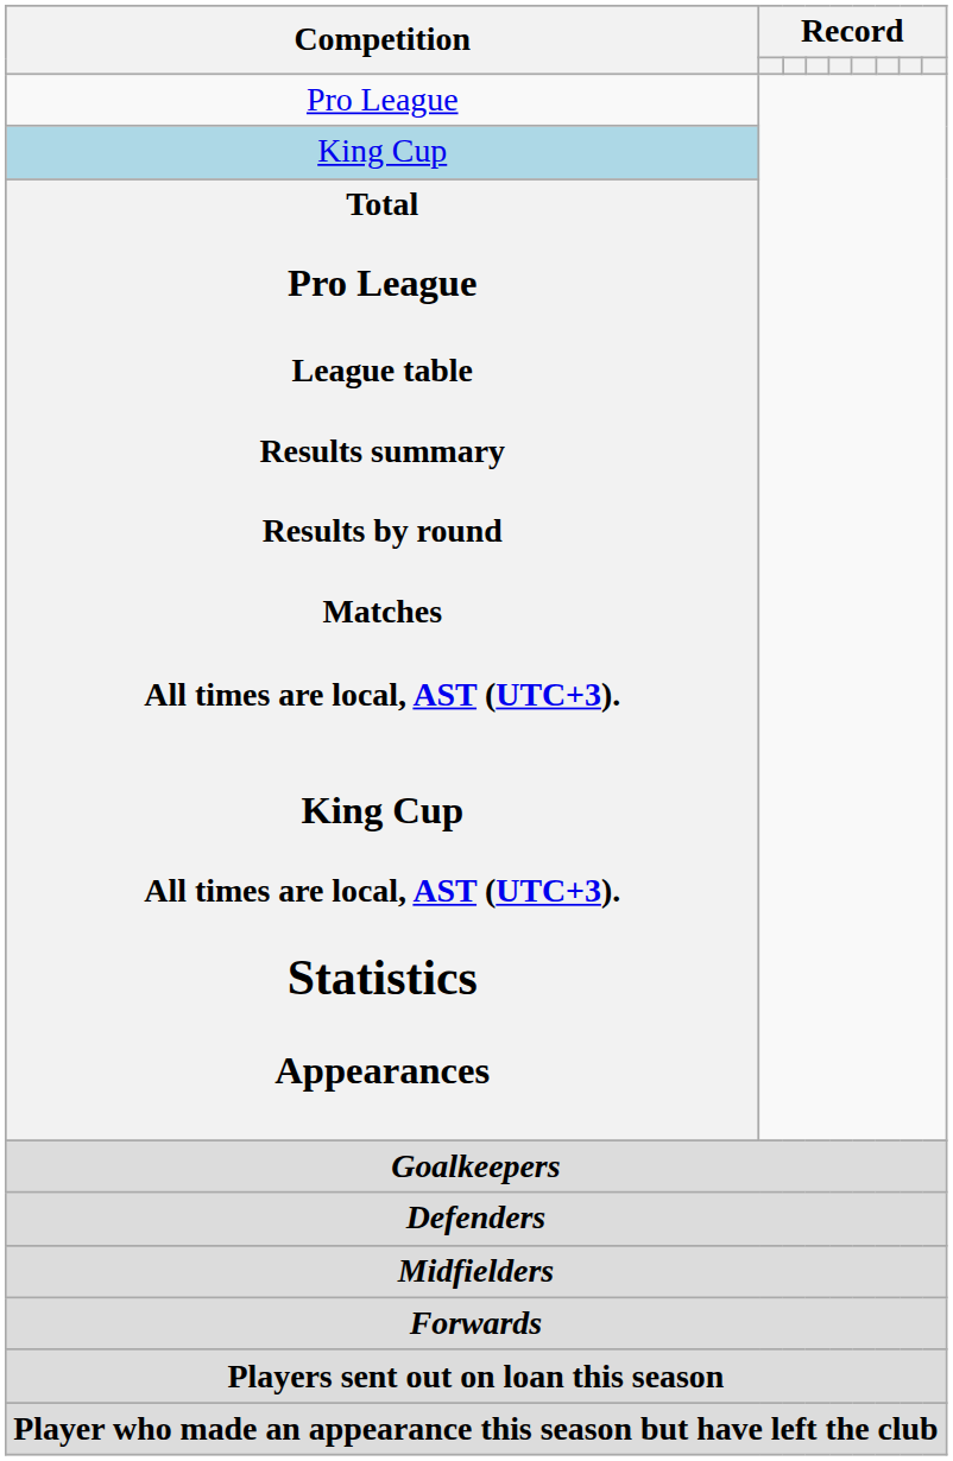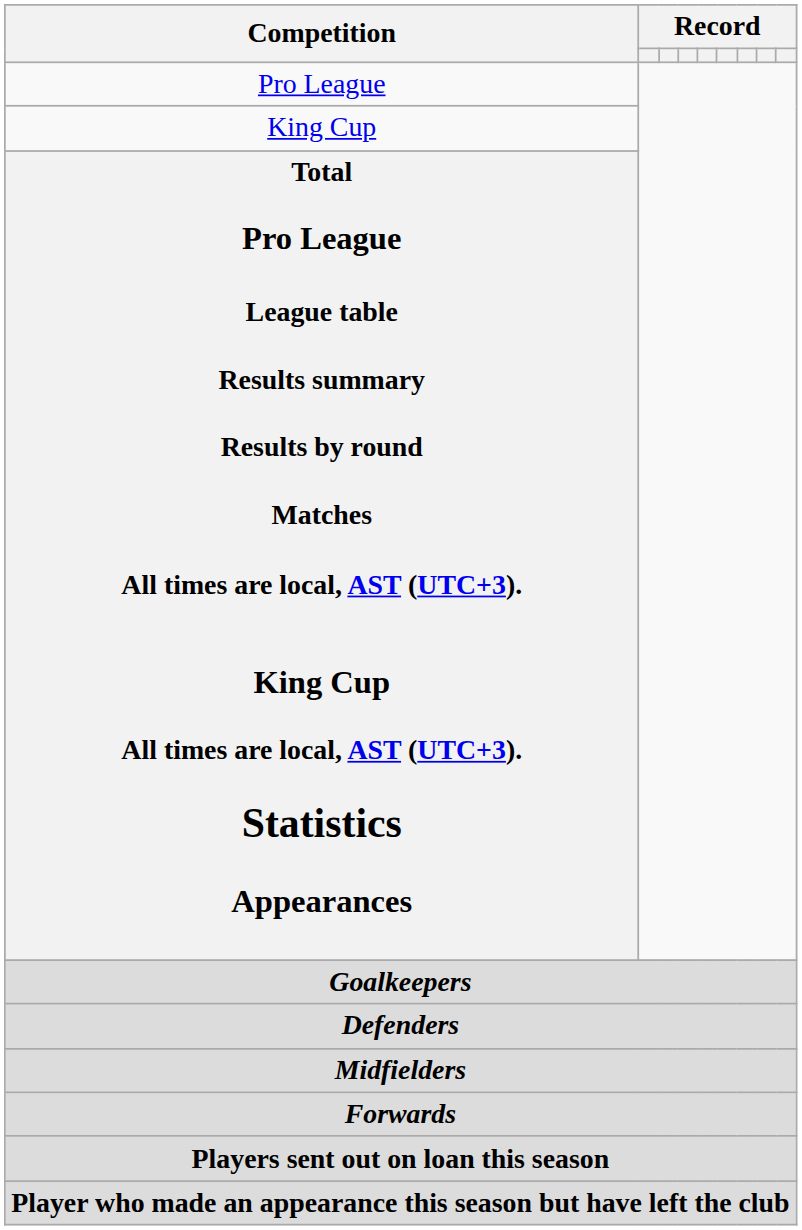King Cup | Competition: lightblue background -> no background
